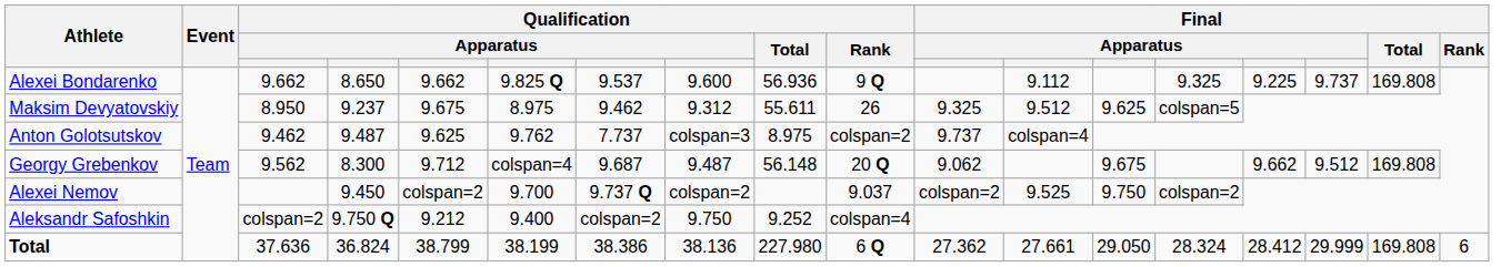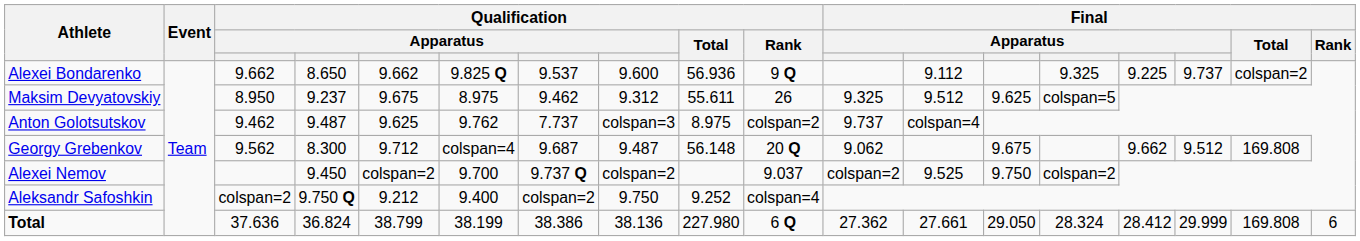Alexei Bondarenko | Final / Total: 169.808 -> colspan=2
